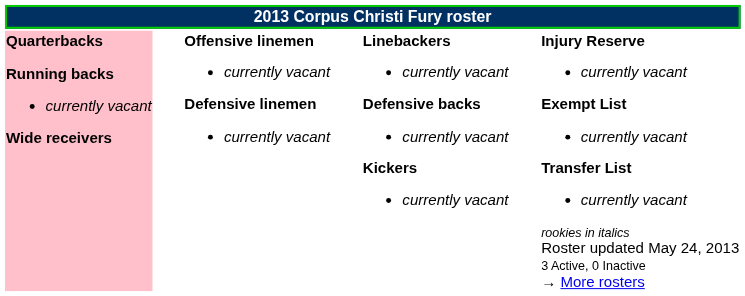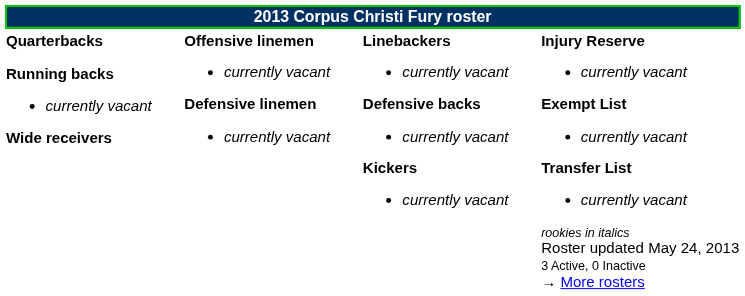Quarterbacks Running backs currently vacant Wide receivers | column 1: pink background -> no background
